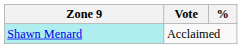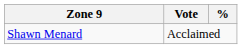Shawn Menard | Zone 9: paleturquoise background -> no background
